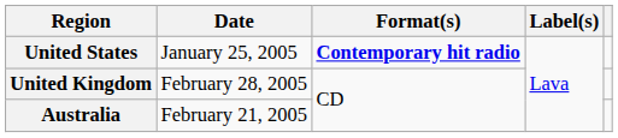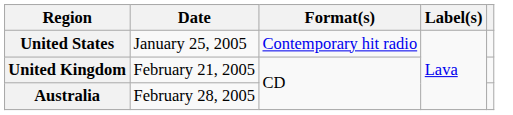United States | Format(s): bold -> normal
United Kingdom | Date: February 28, 2005 -> February 21, 2005
Australia | Date: February 21, 2005 -> February 28, 2005
